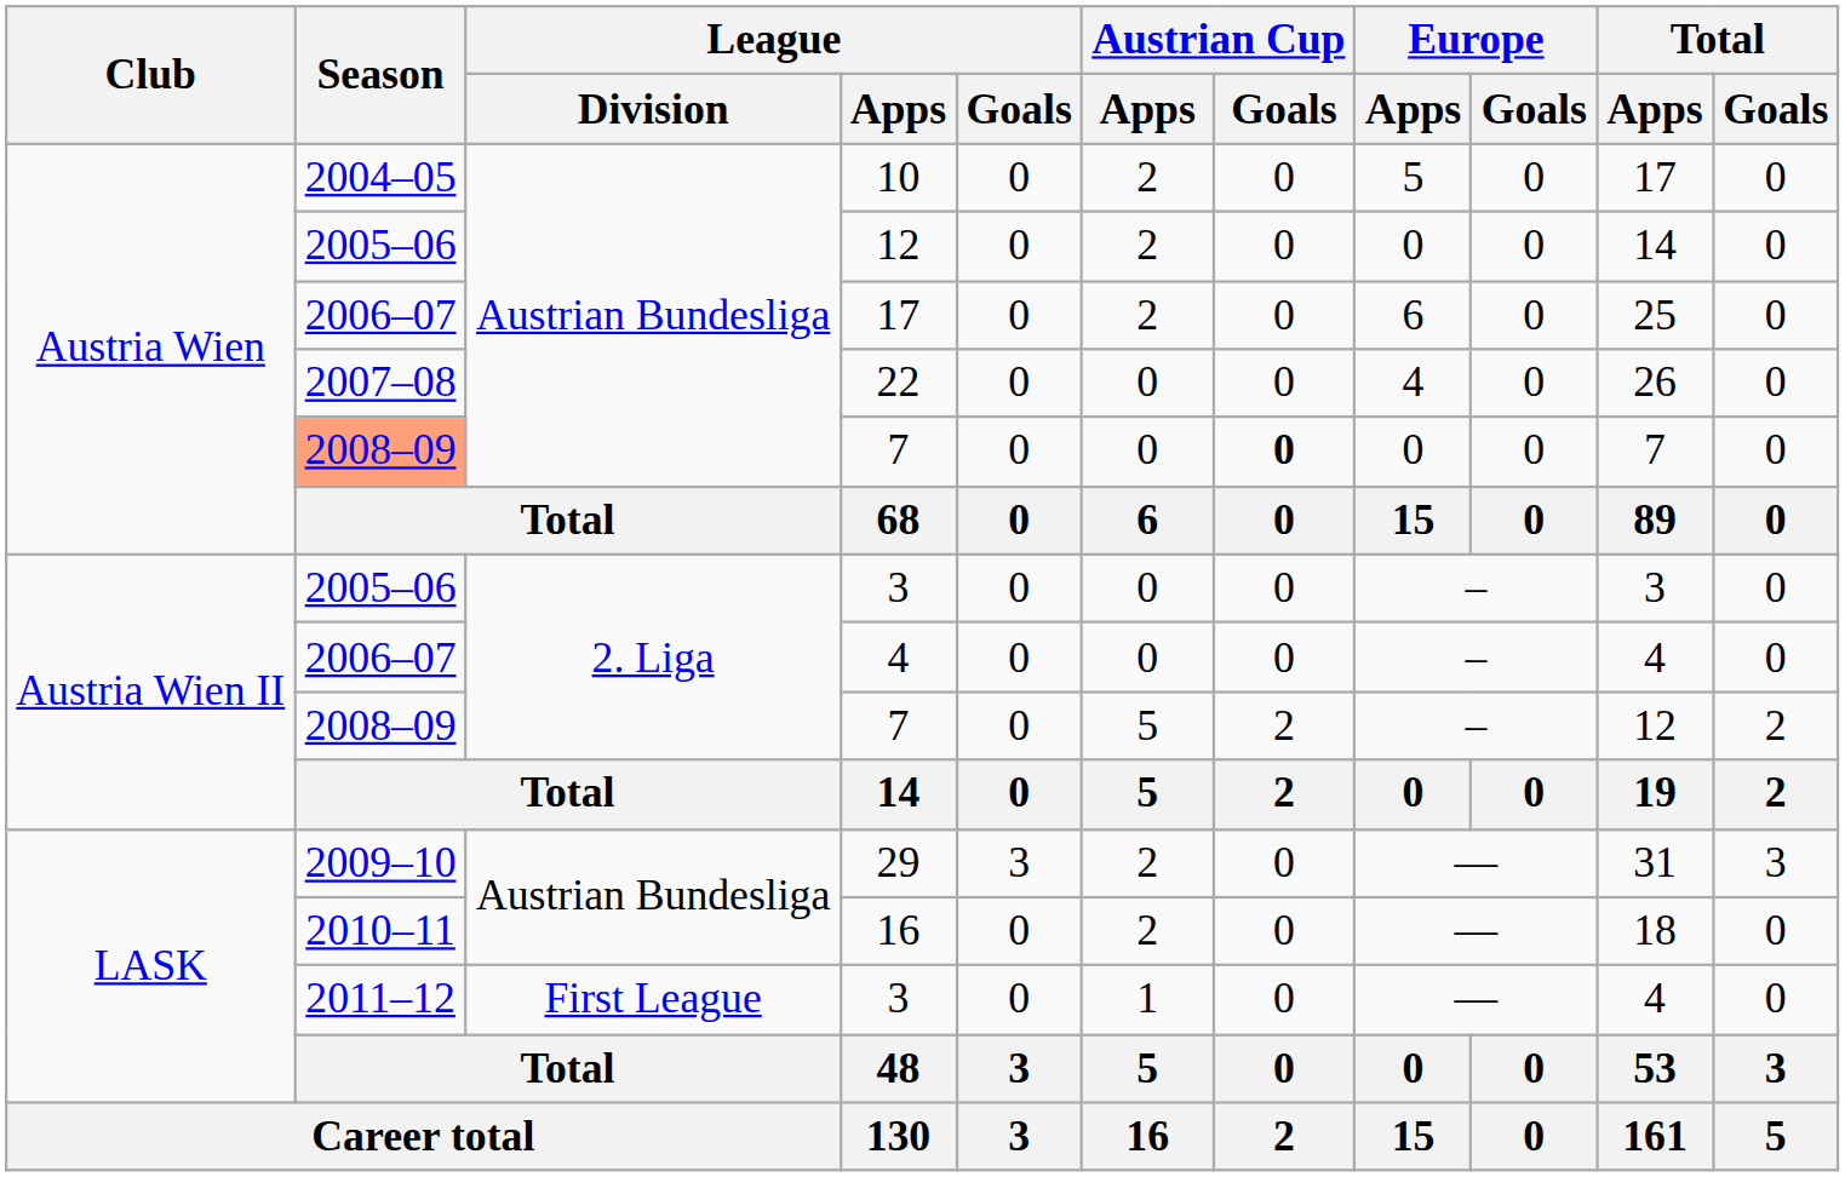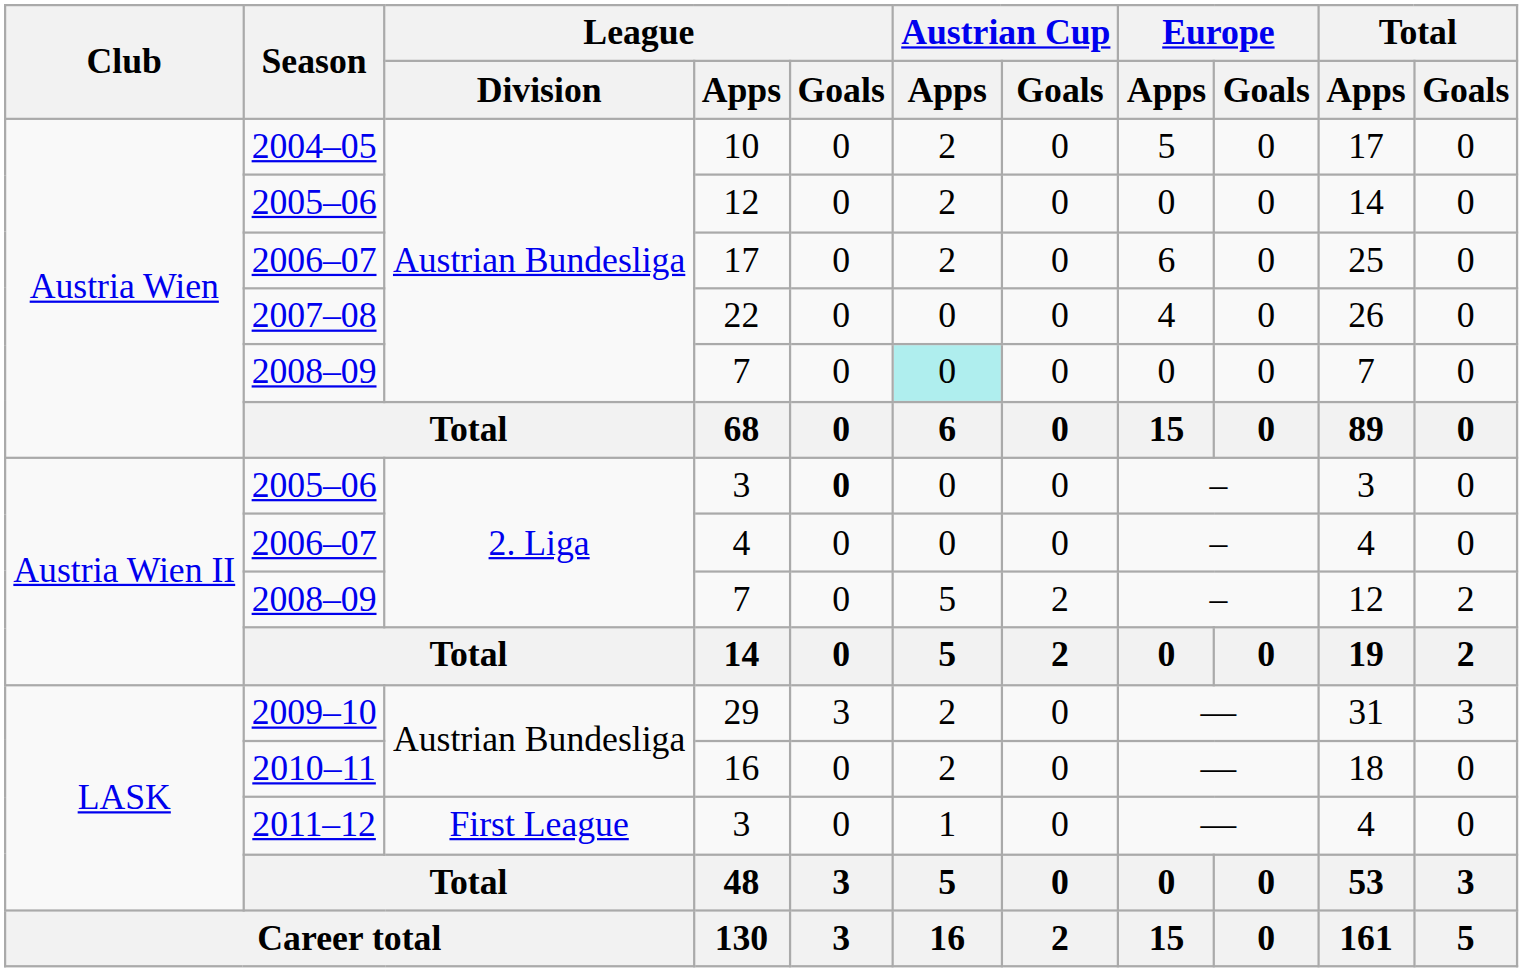Austria Wien / 7 | Season: lightsalmon background -> no background
Austria Wien / 7 | Austrian Cup / Apps: no background -> paleturquoise background
Austria Wien / 7 | Austrian Cup / Goals: bold -> normal
Austria Wien II / 3 | League / Goals: normal -> bold
